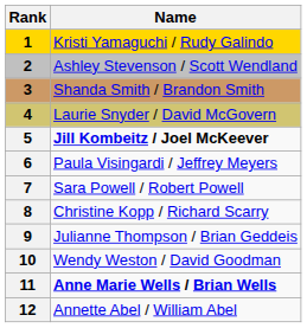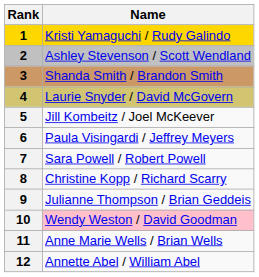Jill Kombeitz / Joel McKeever | Name: bold -> normal
Wendy Weston / David Goodman | Name: no background -> pink background
Anne Marie Wells / Brian Wells | Name: bold -> normal
